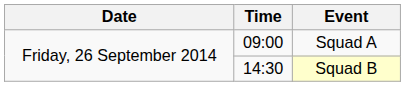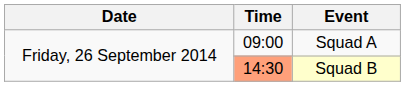Squad B | Time: no background -> lightsalmon background
